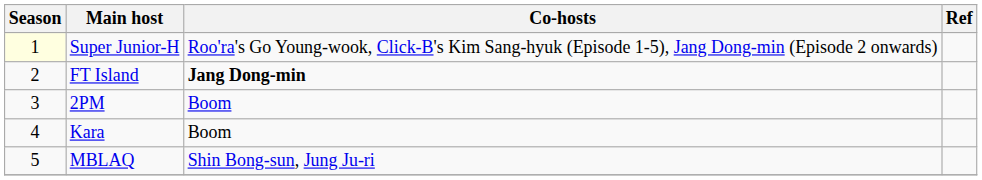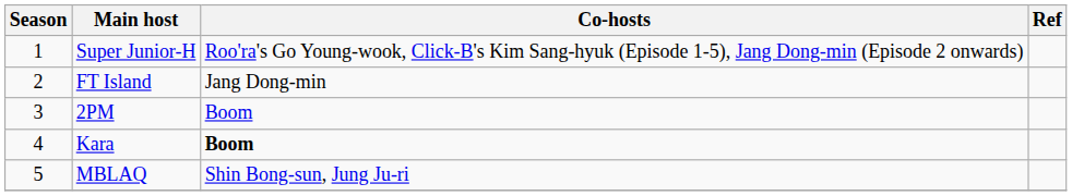Super Junior-H | Season: lightyellow background -> no background
FT Island | Co-hosts: bold -> normal
Kara | Co-hosts: normal -> bold
